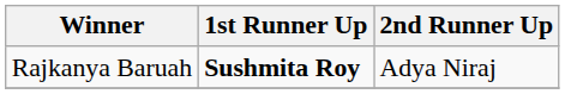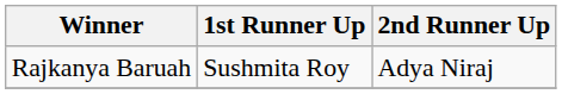Rajkanya Baruah | 1st Runner Up: bold -> normal
